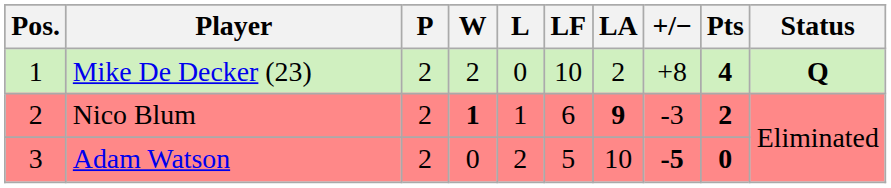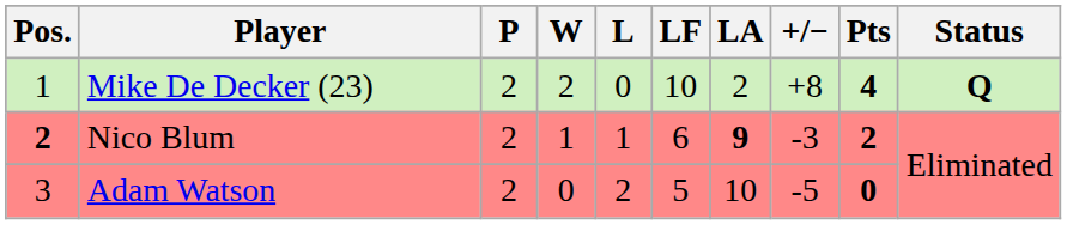Nico Blum | Pos.: normal -> bold
Nico Blum | W: bold -> normal
Adam Watson | +/−: bold -> normal
